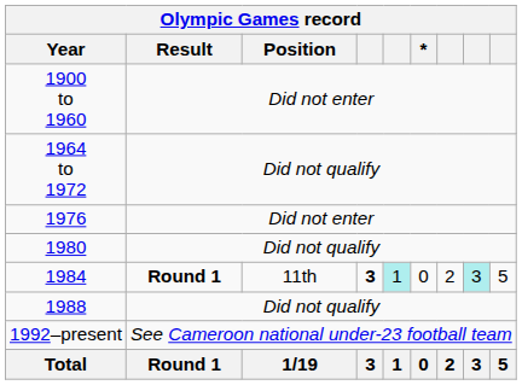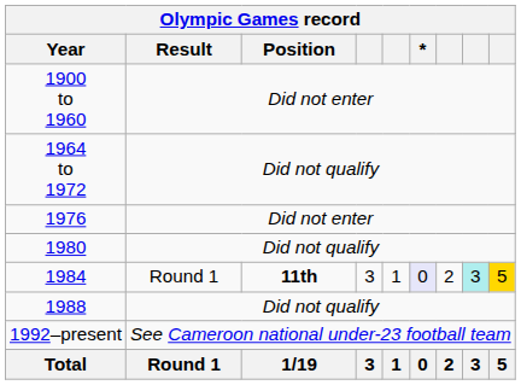1984 | Result: bold -> normal
1984 | Position: normal -> bold
1984 | column 4: bold -> normal
1984 | column 5: paleturquoise background -> no background
1984 | *: no background -> lavender background
1984 | column 9: no background -> gold background
